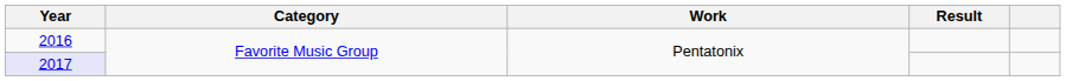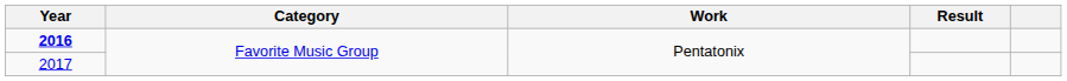2016 | Year: normal -> bold
2017 | Year: lavender background -> no background
